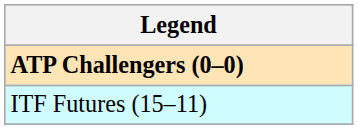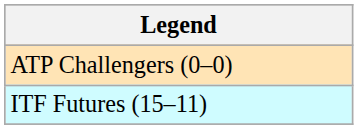row 2 | column 1: bold -> normal
